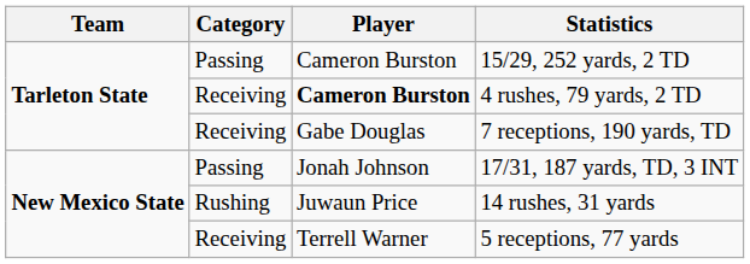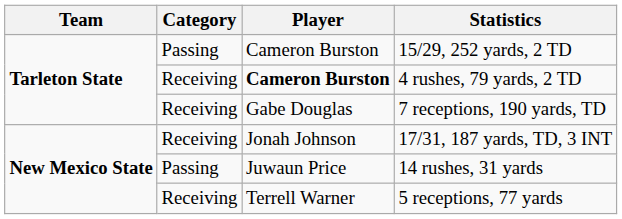17/31, 187 yards, TD, 3 INT | Category: Passing -> Receiving
14 rushes, 31 yards | Category: Rushing -> Passing
